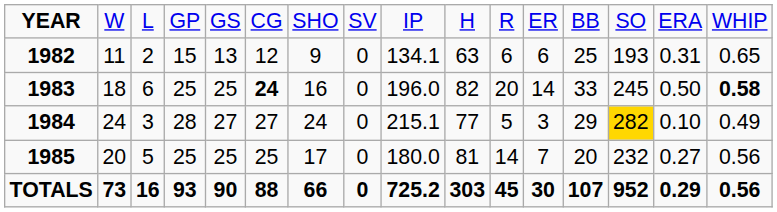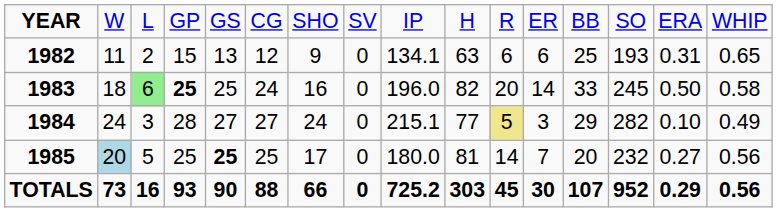1983 | column 3: no background -> lightgreen background
1983 | column 4: normal -> bold
1983 | column 6: bold -> normal
1983 | column 16: bold -> normal
1984 | column 11: no background -> khaki background
1984 | column 14: gold background -> no background
1985 | column 2: no background -> lightblue background
1985 | column 5: normal -> bold
